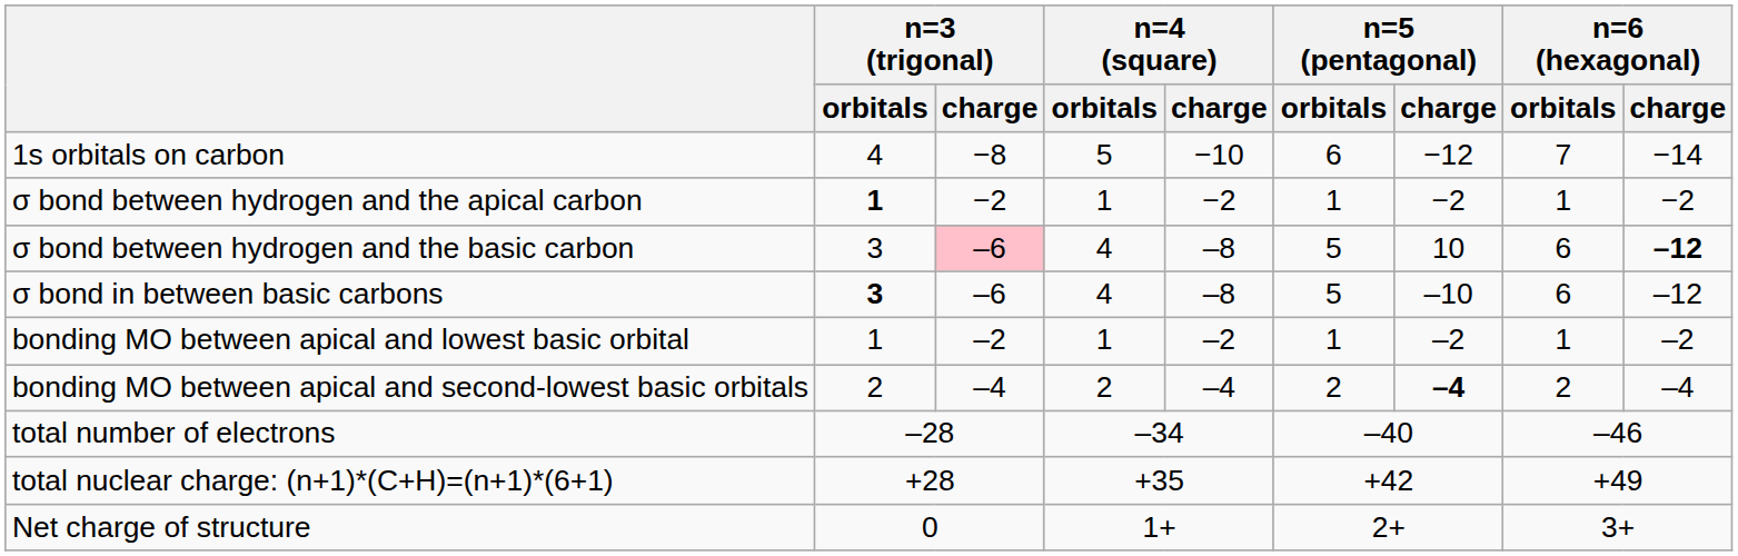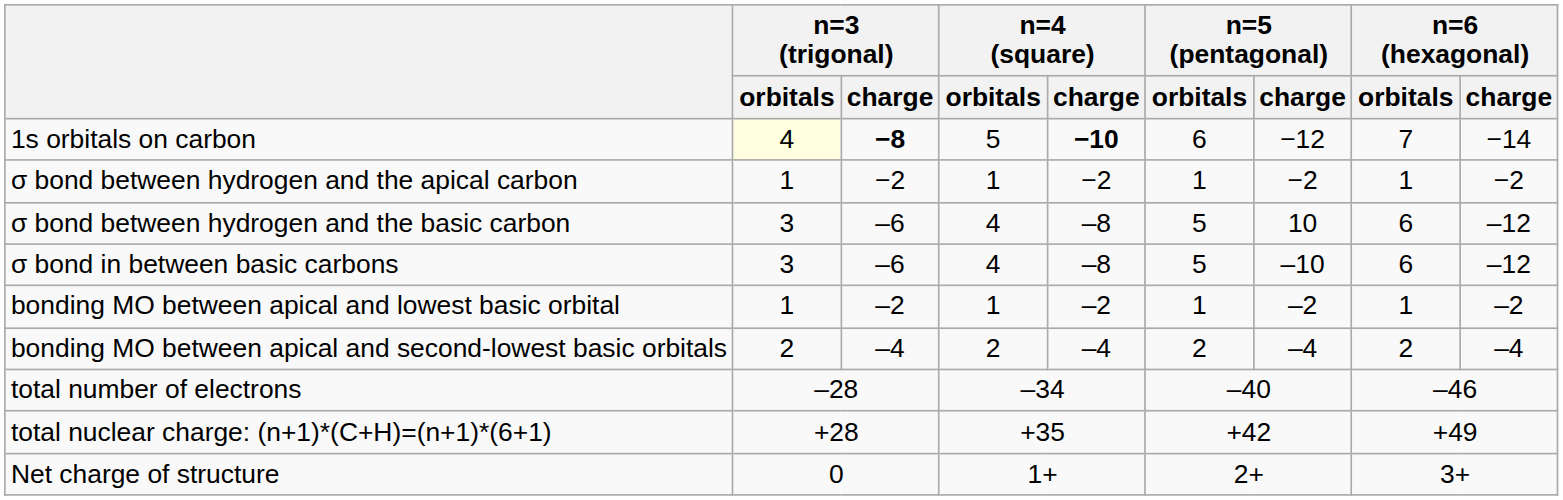1s orbitals on carbon | n=3 (trigonal) / orbitals: no background -> lightyellow background
1s orbitals on carbon | n=3 (trigonal) / charge: normal -> bold
1s orbitals on carbon | n=4 (square) / charge: normal -> bold
σ bond between hydrogen and the apical carbon | n=3 (trigonal) / orbitals: bold -> normal
σ bond between hydrogen and the basic carbon | n=3 (trigonal) / charge: pink background -> no background
σ bond between hydrogen and the basic carbon | n=6 (hexagonal) / charge: bold -> normal
σ bond in between basic carbons | n=3 (trigonal) / orbitals: bold -> normal
bonding MO between apical and second-lowest basic orbitals | n=5 (pentagonal) / charge: bold -> normal
